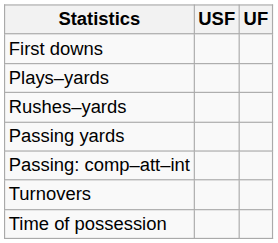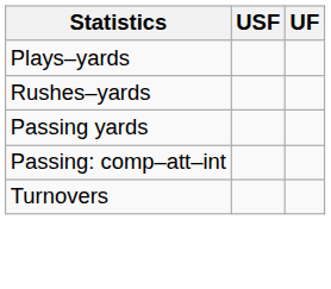- row: First downs
- row: Time of possession
